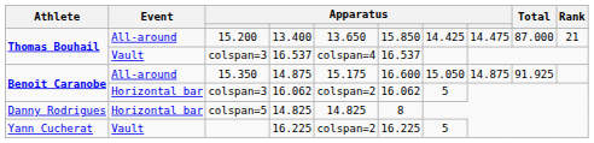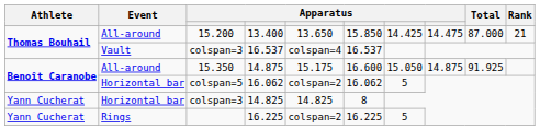row 6 | column 3: colspan=3 -> colspan=5
row 7 | Athlete: Danny Rodrigues -> Yann Cucherat
row 7 | column 3: colspan=5 -> colspan=3
row 8 | Event: Vault -> Rings
